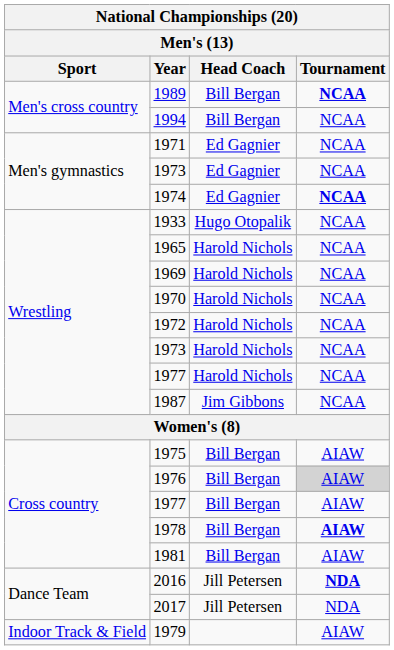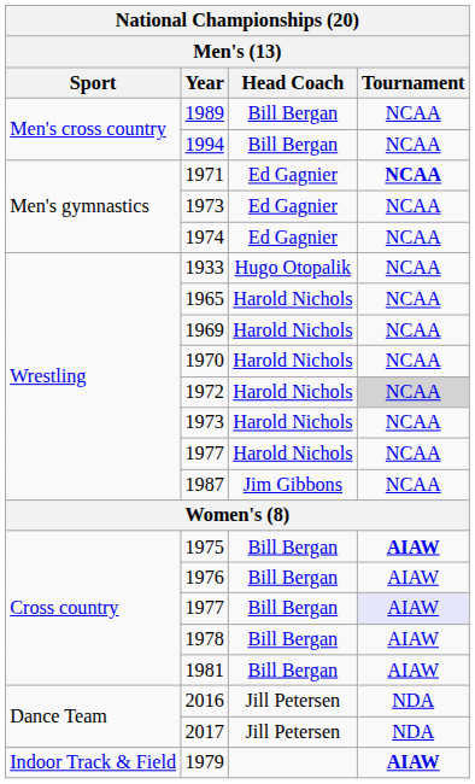1989 | Tournament: bold -> normal
1971 | Tournament: normal -> bold
1974 | Tournament: bold -> normal
1972 | Tournament: no background -> lightgrey background
1975 | Tournament: normal -> bold
1976 | Tournament: lightgrey background -> no background
1977 / Bill Bergan | Tournament: no background -> lavender background
1978 | Tournament: bold -> normal
2016 | Tournament: bold -> normal
1979 | Tournament: normal -> bold
